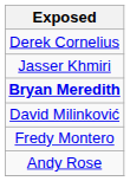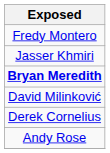row 2 | column 1: Derek Cornelius -> Fredy Montero
row 6 | column 1: Fredy Montero -> Derek Cornelius
